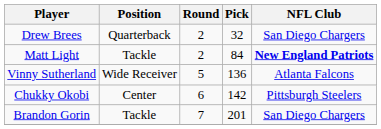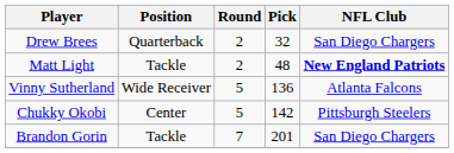Matt Light | Pick: 84 -> 48
Chukky Okobi | Round: 6 -> 5
